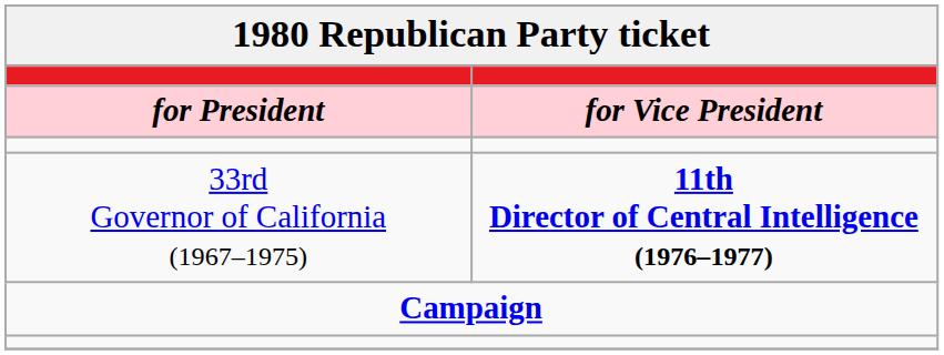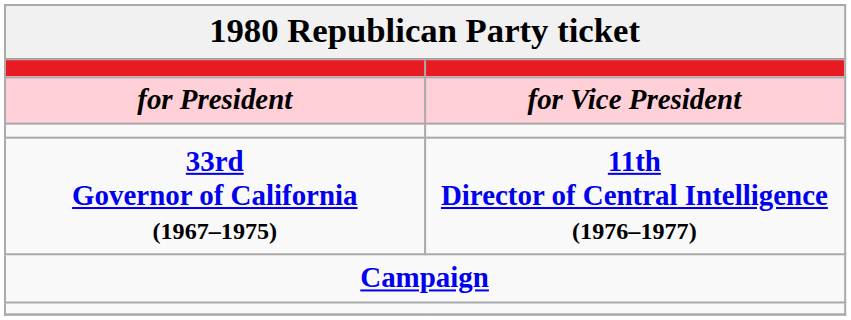row 5 | column 1: normal -> bold
